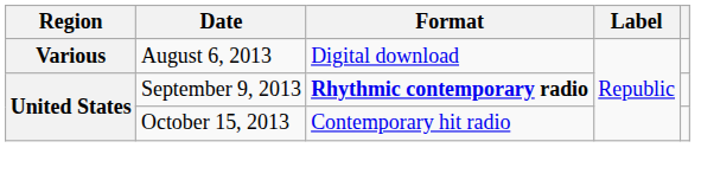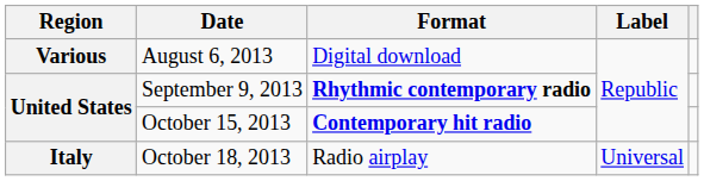October 15, 2013 | Format: normal -> bold
+ row: Italy | October 18, 2013 | Radio airplay | Universal
